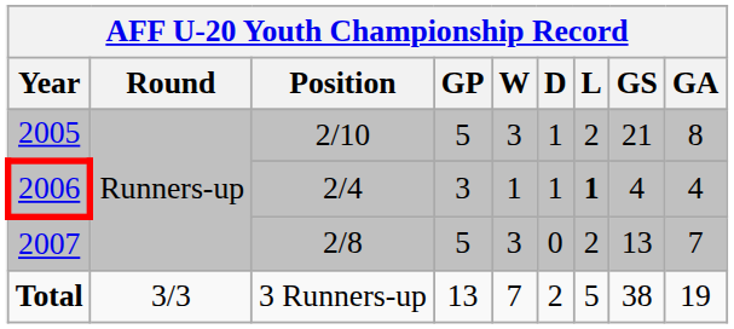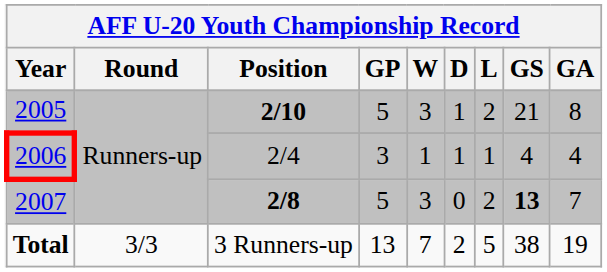2005 | Position: normal -> bold
2006 | L: bold -> normal
2007 | Position: normal -> bold
2007 | GS: normal -> bold
